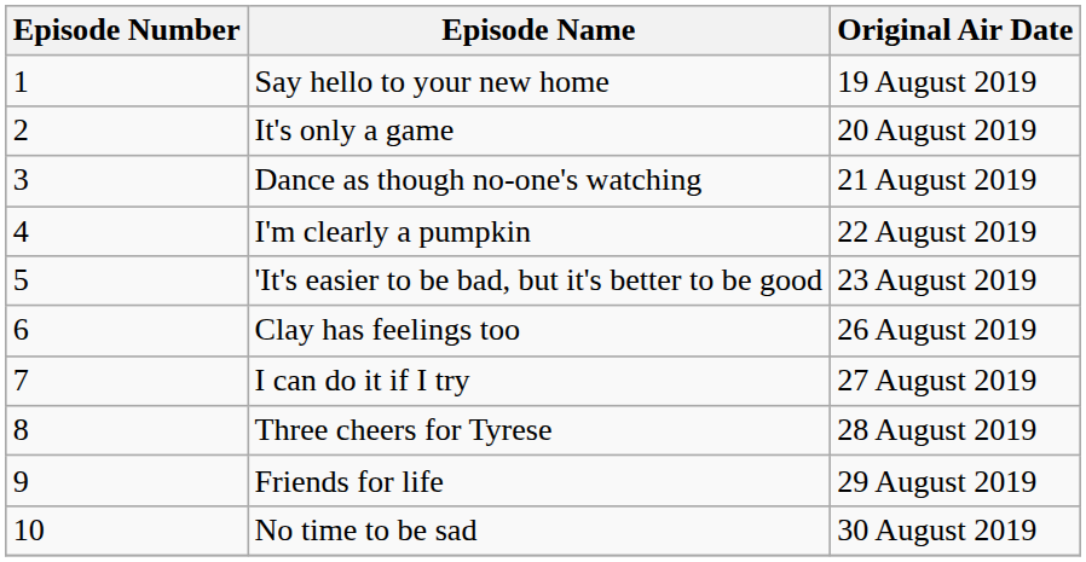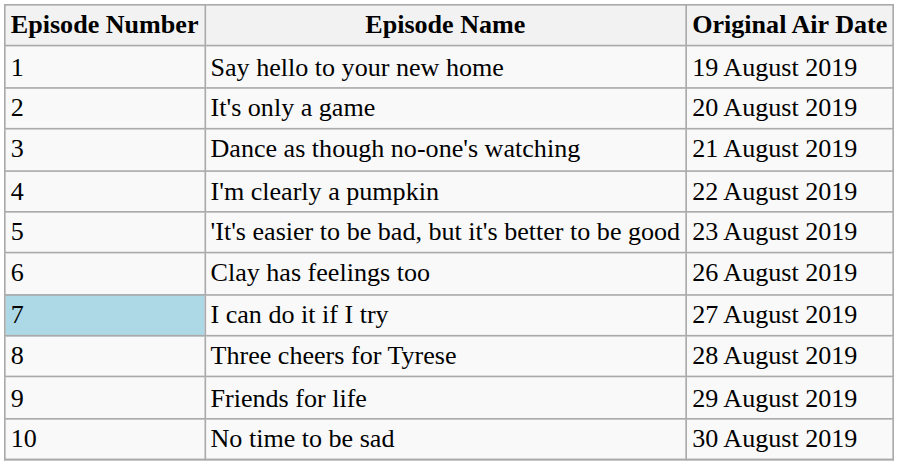I can do it if I try | Episode Number: no background -> lightblue background
